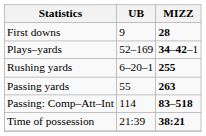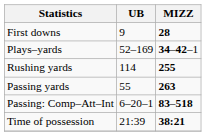Rushing yards | UB: 6–20–1 -> 114
Passing: Comp–Att–Int | UB: 114 -> 6–20–1
